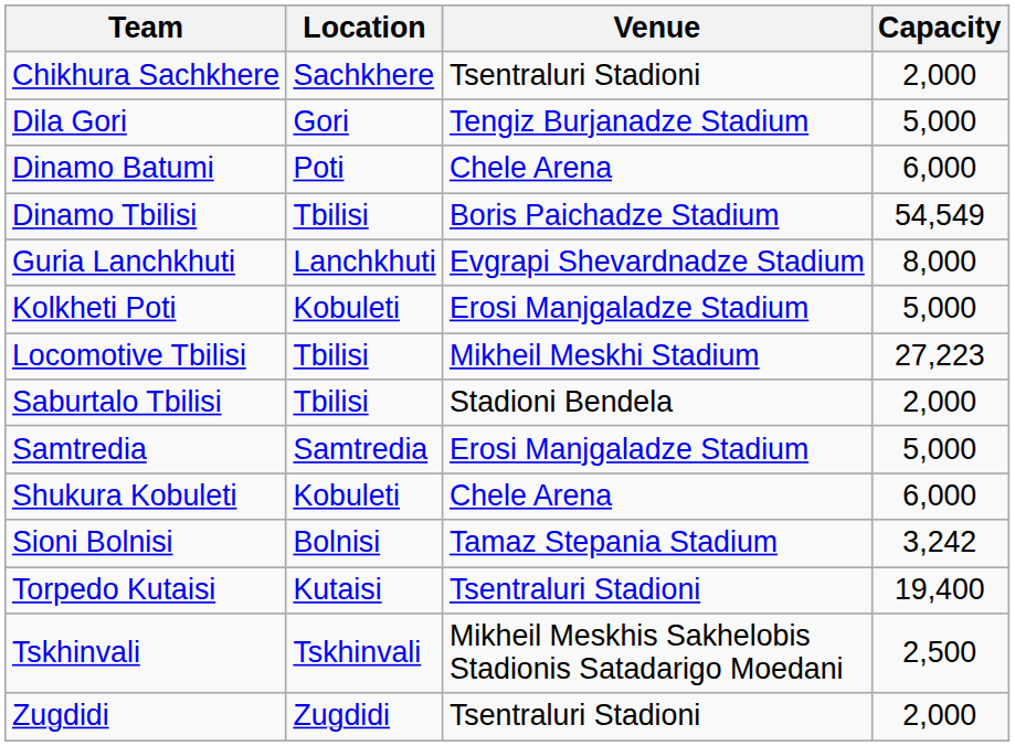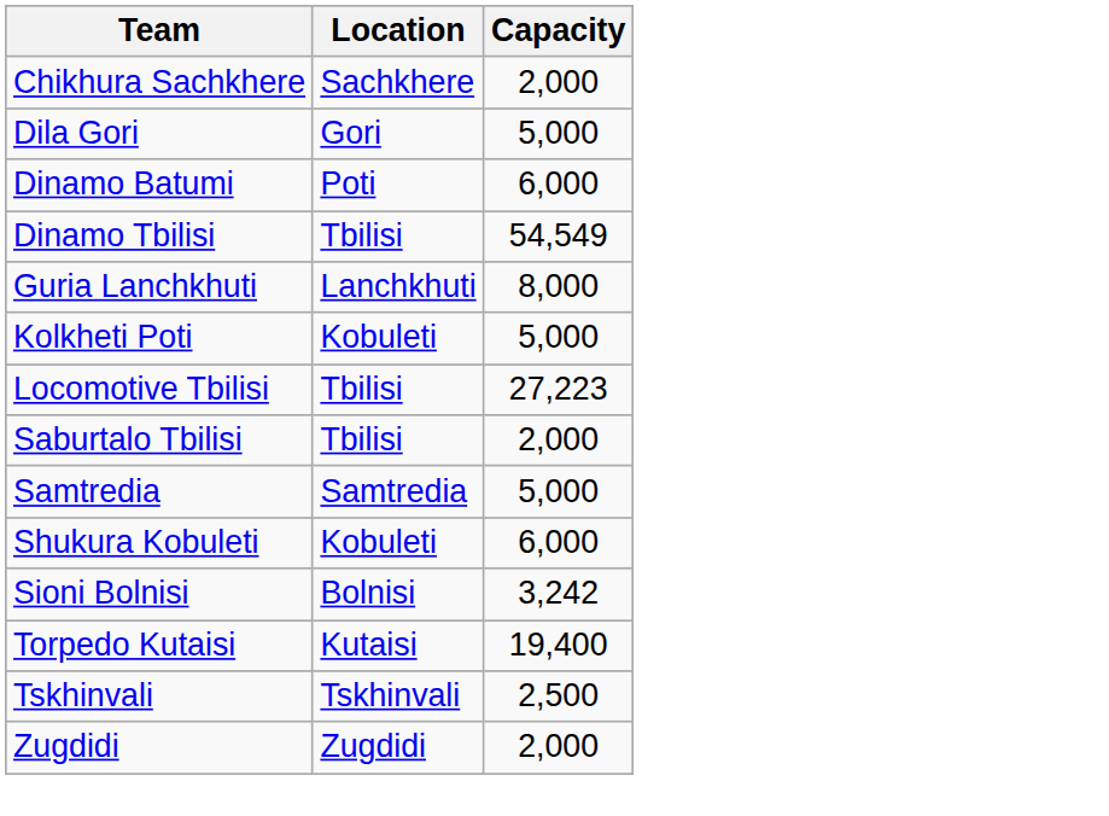- column: Venue | Tsentraluri Stadioni | Tengiz Burjanadze Stadium | Chele Arena | Boris Paichadze Stadium | Evgrapi Shevardnadze Stadium | Erosi Manjgaladze Stadium | Mikheil Meskhi Stadium | Stadioni Bendela | Erosi Manjgaladze Stadium | Chele Arena | Tamaz Stepania Stadium | Tsentraluri Stadioni | Mikheil Meskhis Sakhelobis Stadionis Satadarigo Moedani | Tsentraluri Stadioni
